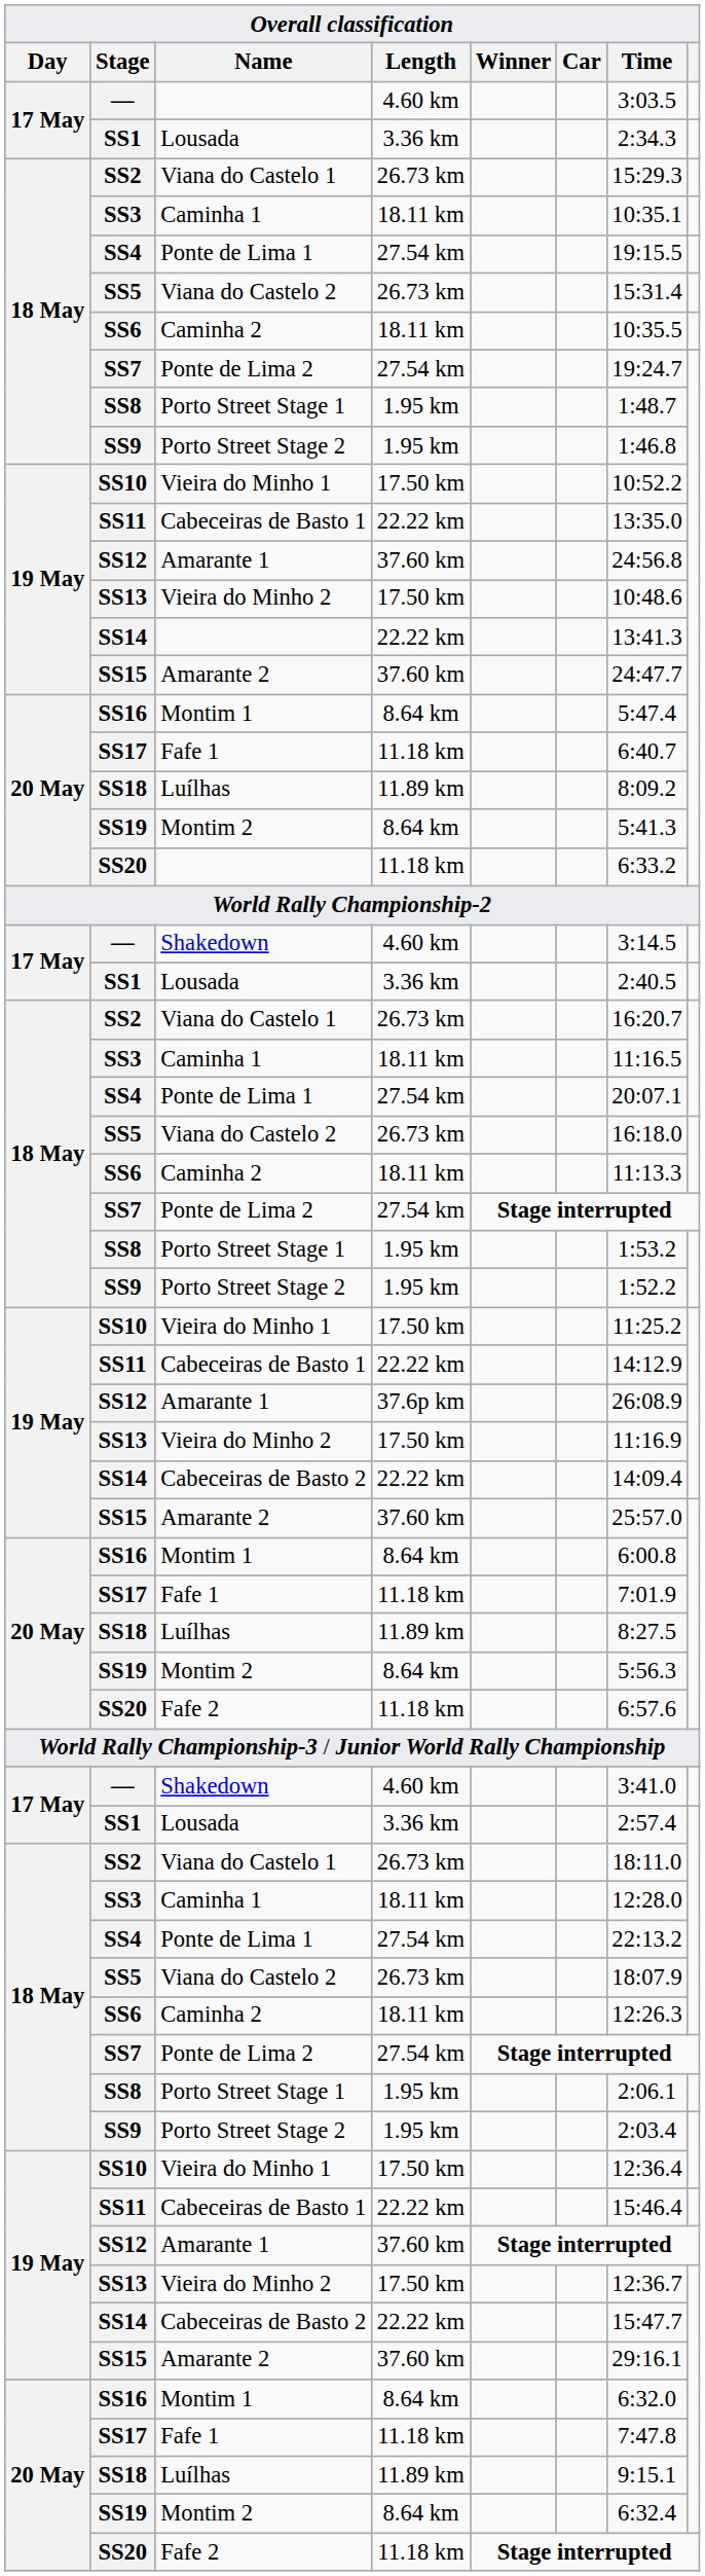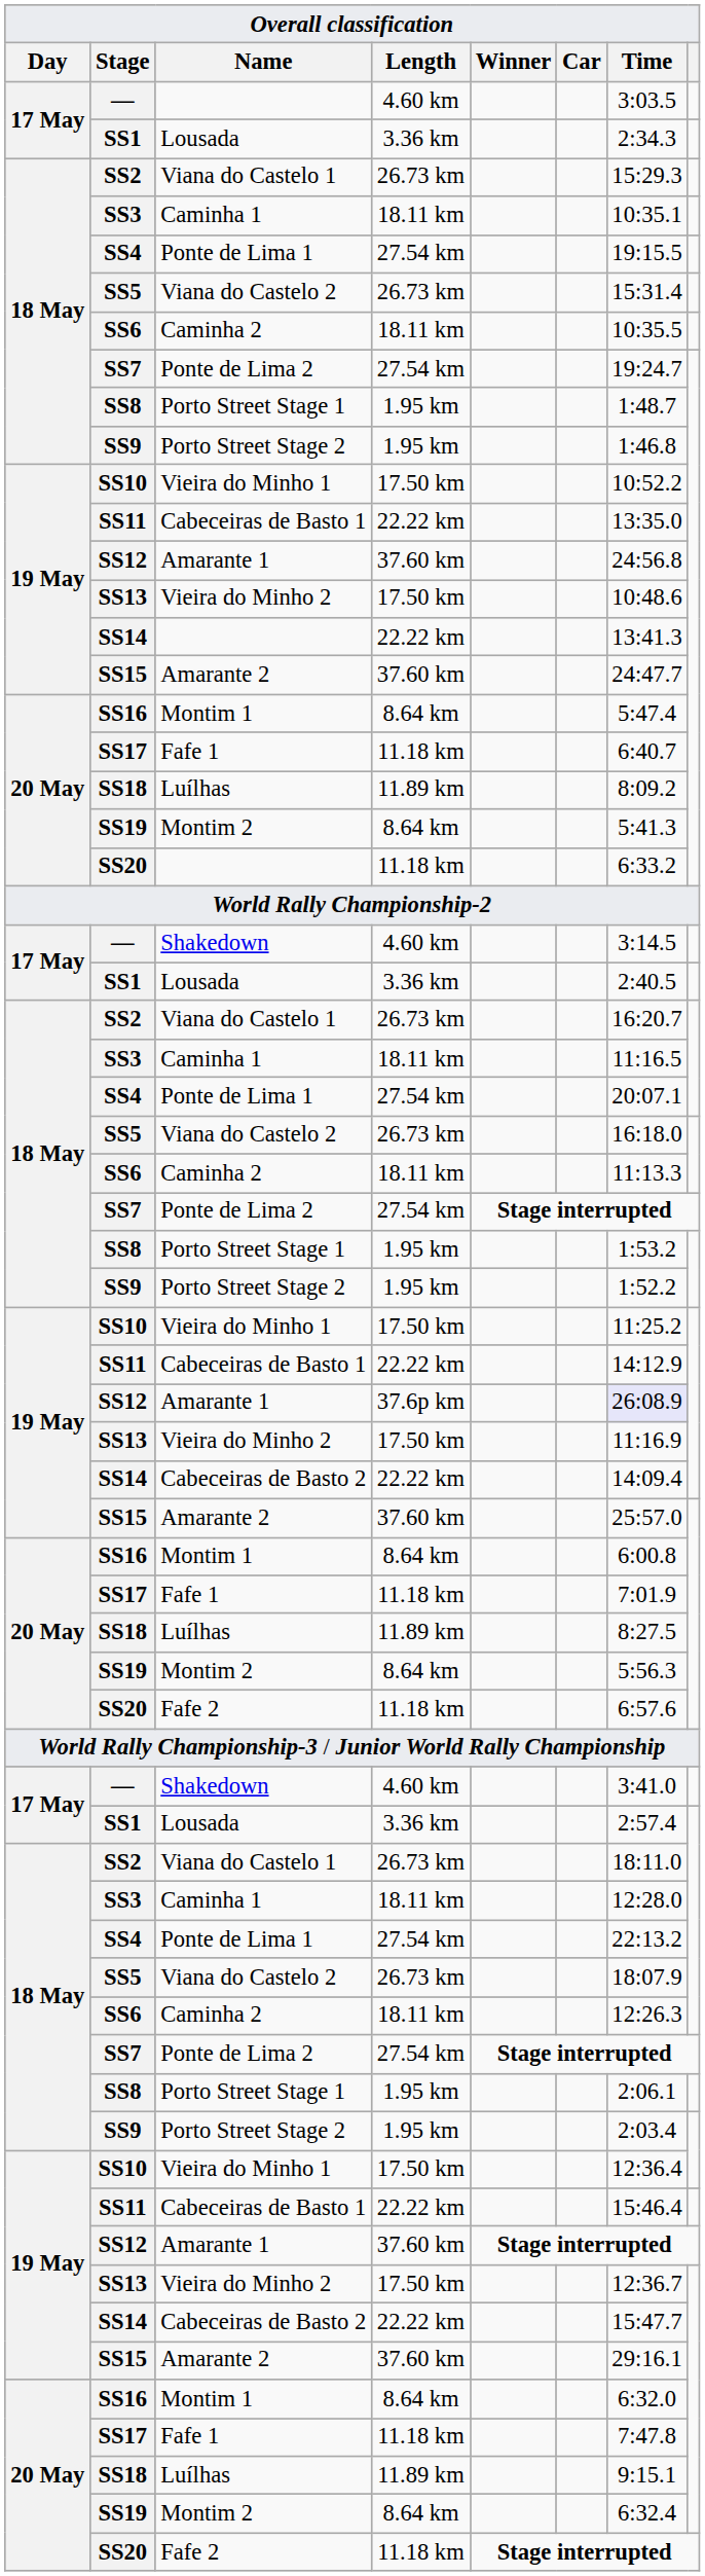Amarante 1 / 37.6p km | Time: no background -> lavender background
